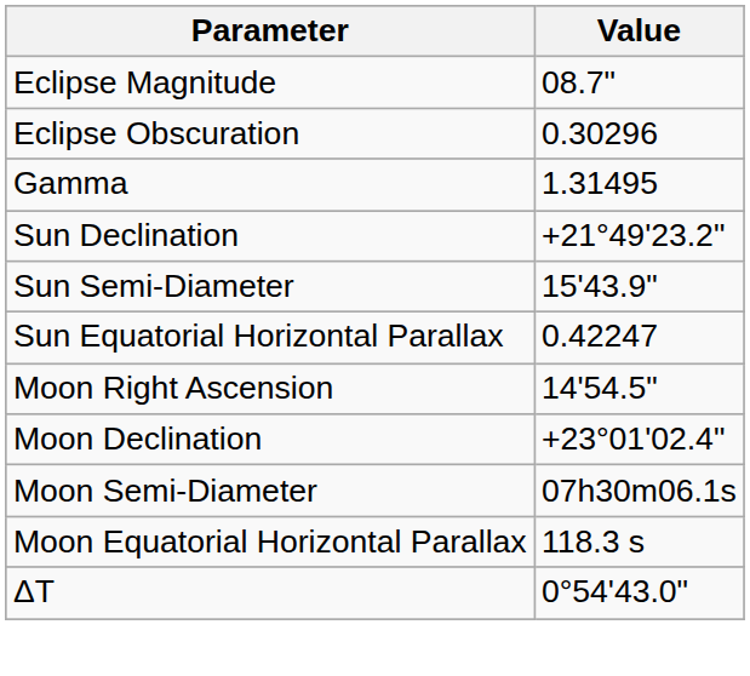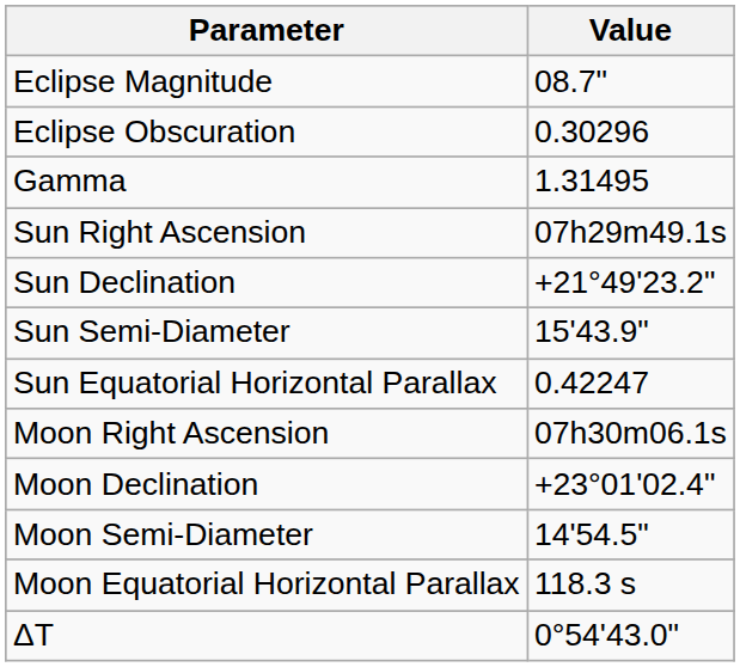+ row: Sun Right Ascension | 07h29m49.1s
Moon Right Ascension | Value: 14'54.5" -> 07h30m06.1s
Moon Semi-Diameter | Value: 07h30m06.1s -> 14'54.5"
